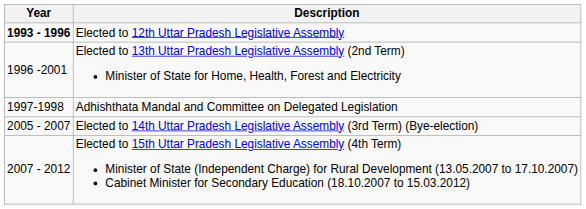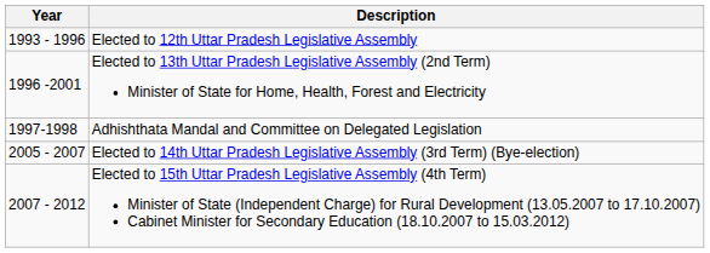Elected to 12th Uttar Pradesh Legislative Assembly | Year: bold -> normal
